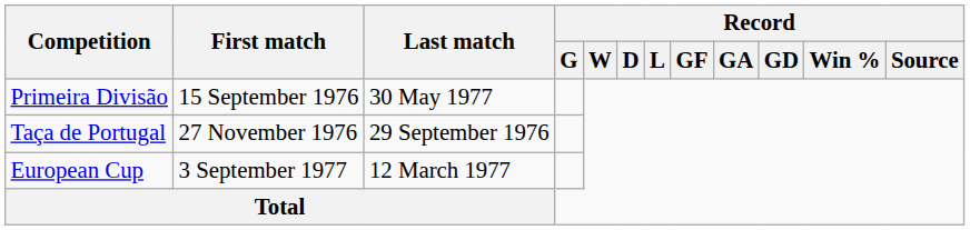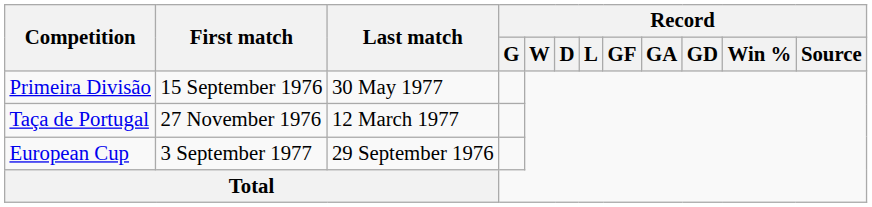Taça de Portugal | Last match: 29 September 1976 -> 12 March 1977
European Cup | Last match: 12 March 1977 -> 29 September 1976
